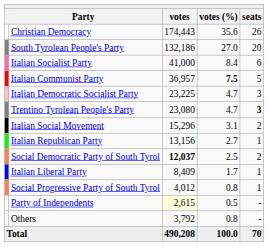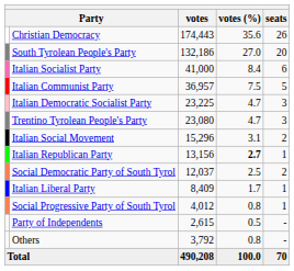Italian Communist Party | votes (%): bold -> normal
Trentino Tyrolean People's Party | seats: bold -> normal
Italian Republican Party | votes (%): normal -> bold
Social Democratic Party of South Tyrol | votes: bold -> normal
Party of Independents | votes: lightyellow background -> no background
